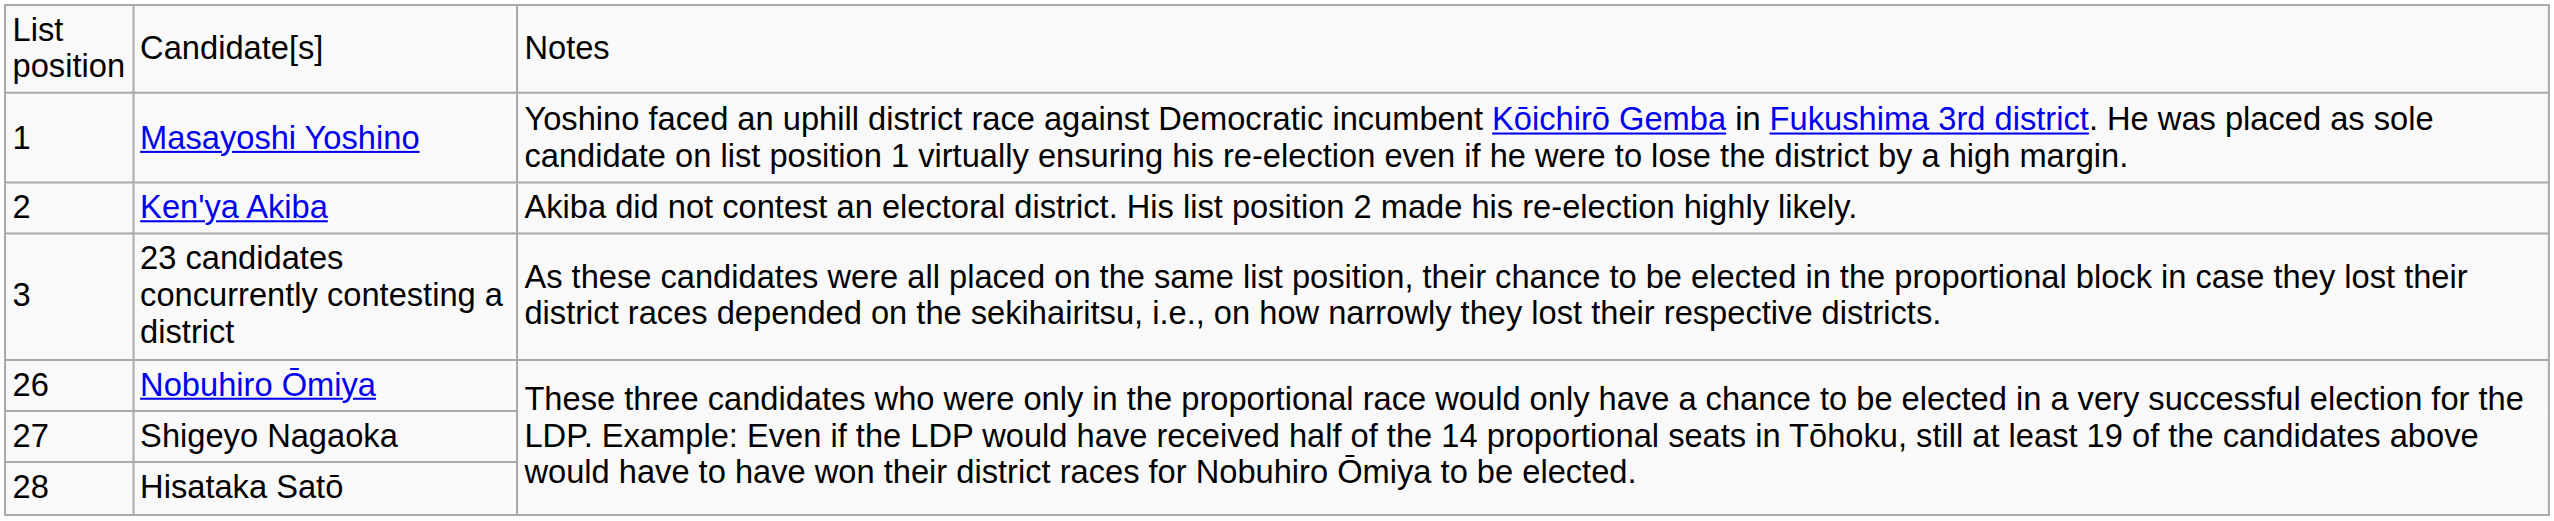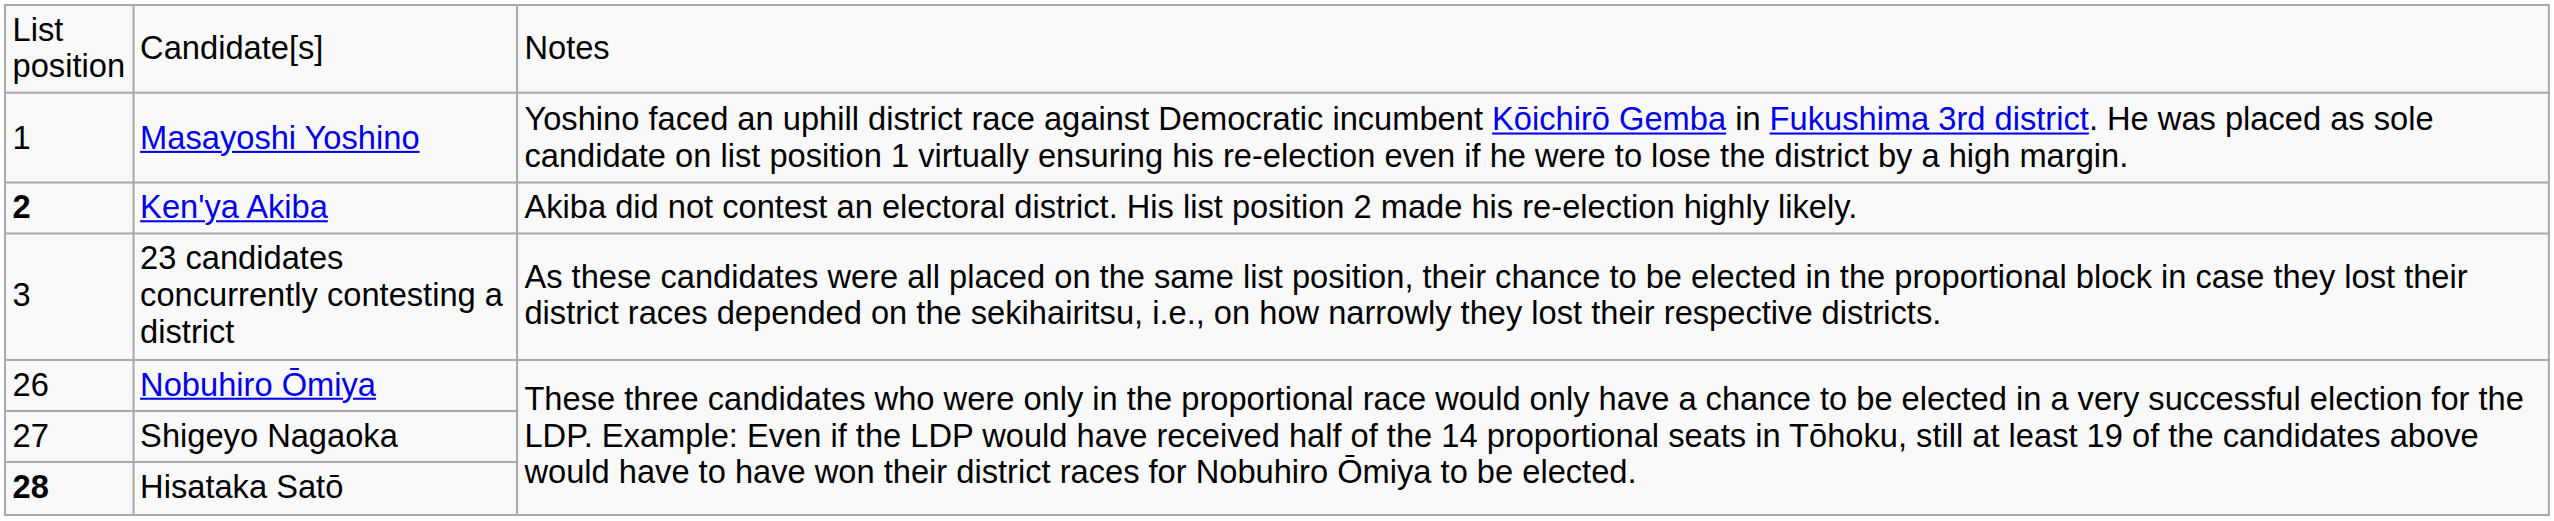Ken'ya Akiba | column 1: normal -> bold
Hisataka Satō | column 1: normal -> bold
